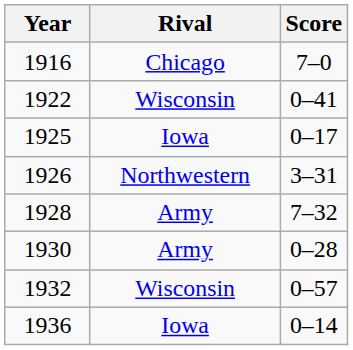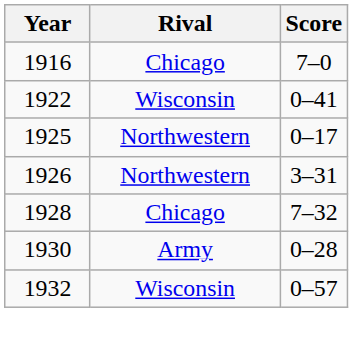1925 | Rival: Iowa -> Northwestern
1928 | Rival: Army -> Chicago
- row: 1936 | Iowa | 0–14
